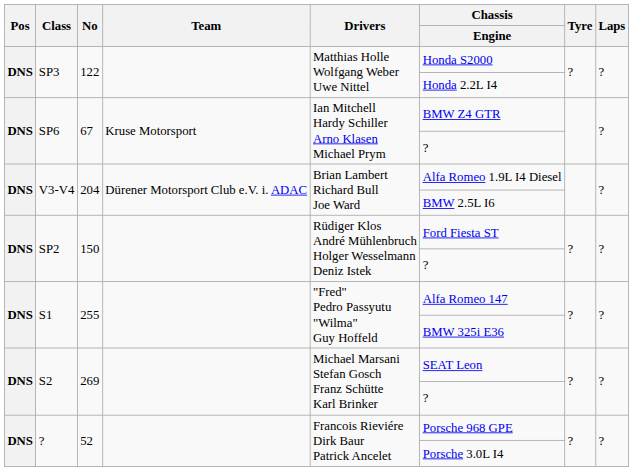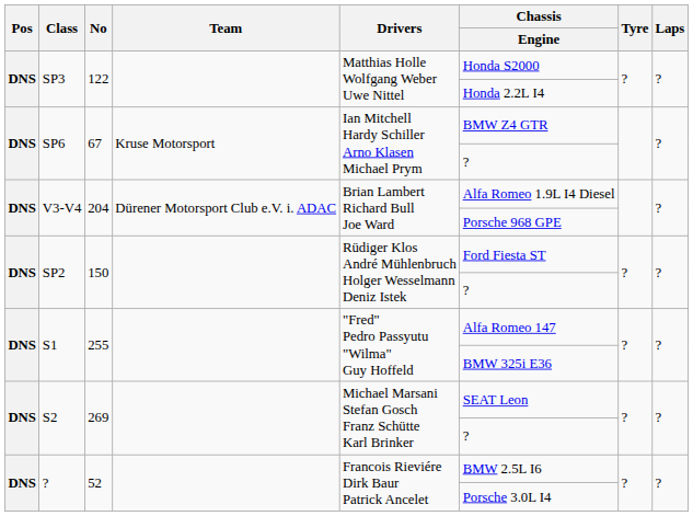row 8 | Chassis / Engine: BMW 2.5L I6 -> Porsche 968 GPE
row 15 | Chassis / Engine: Porsche 968 GPE -> BMW 2.5L I6
